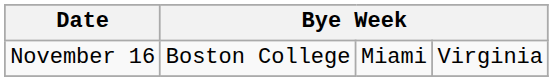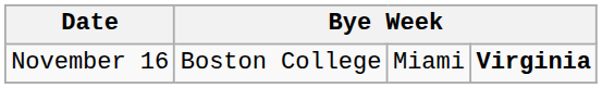November 16 | column 4: normal -> bold
